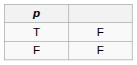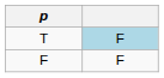T | column 2: no background -> lightblue background
